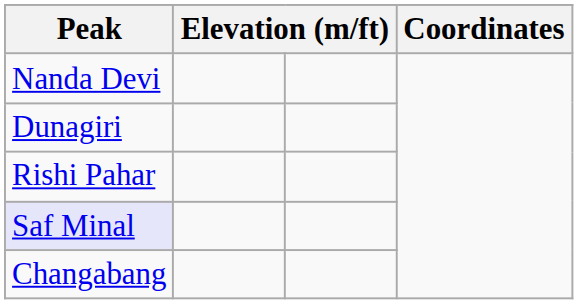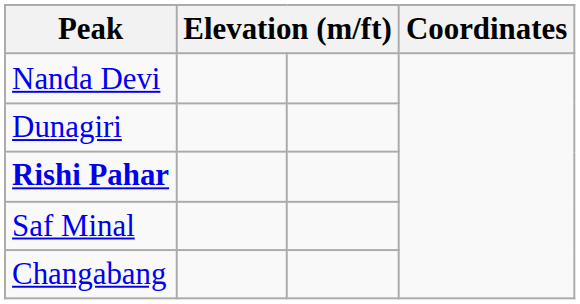Rishi Pahar | Peak: normal -> bold
Saf Minal | Peak: lavender background -> no background
